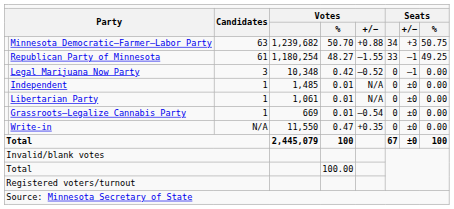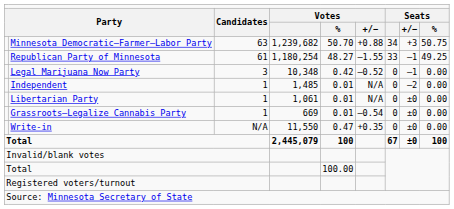Independent | column 8: ±0 -> –2
